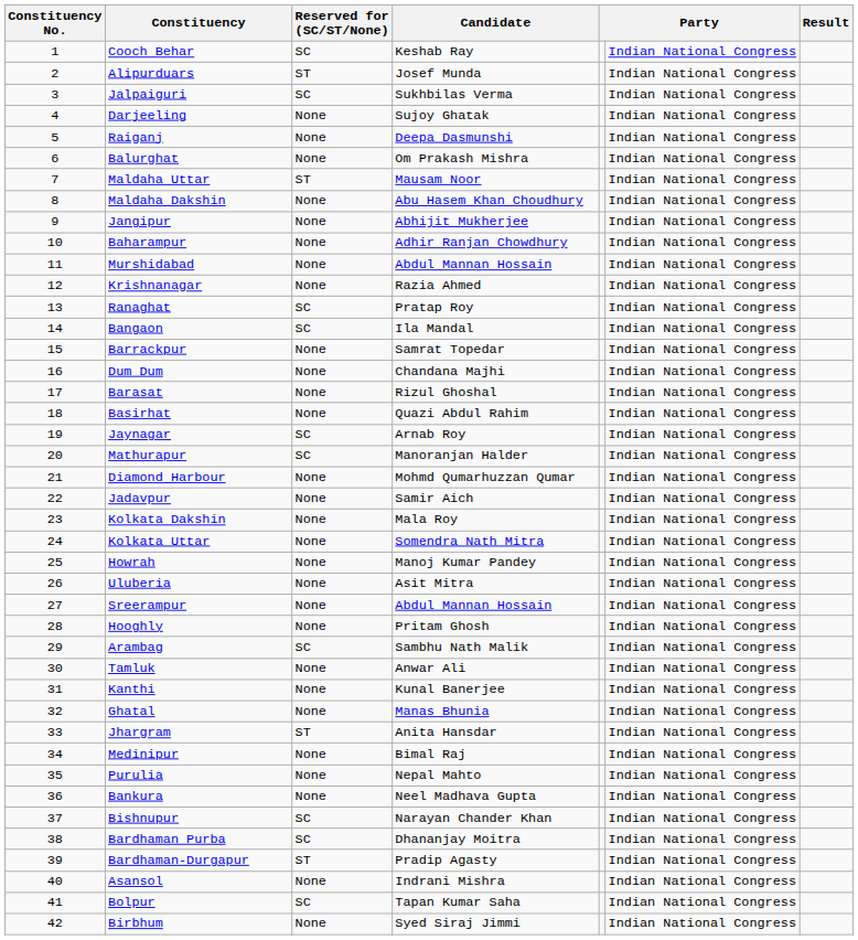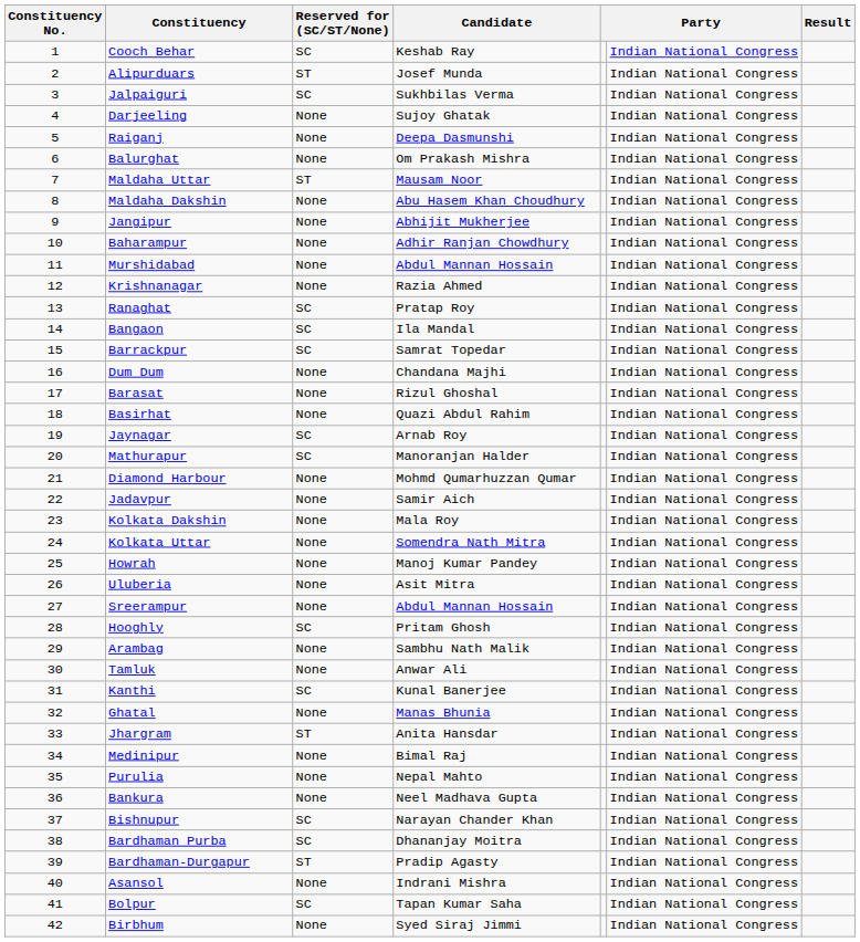Barrackpur | Reserved for (SC/ST/None): None -> SC
Hooghly | Reserved for (SC/ST/None): None -> SC
Arambag | Reserved for (SC/ST/None): SC -> None
Kanthi | Reserved for (SC/ST/None): None -> SC
